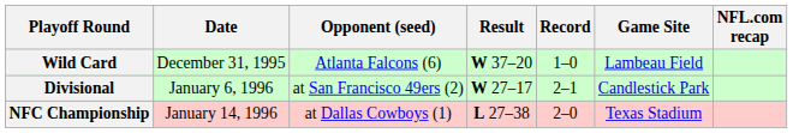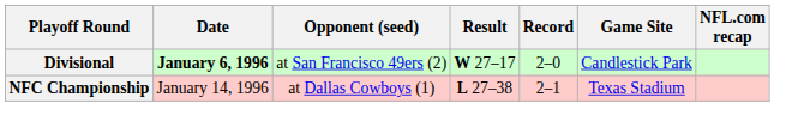- row: Wild Card | December 31, 1995 | Atlanta Falcons (6) | W 37–20 | 1–0 | Lambeau Field
Divisional | Date: normal -> bold
Divisional | Record: 2–1 -> 2–0
NFC Championship | Record: 2–0 -> 2–1
